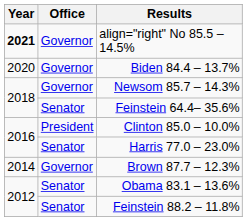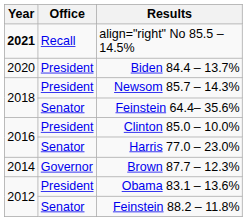align="right" No 85.5 – 14.5% | Office: Governor -> Recall
Biden 84.4 – 13.7% | Office: Governor -> President
Newsom 85.7 – 14.3% | Office: Governor -> President
Obama 83.1 – 13.6% | Office: Senator -> President
